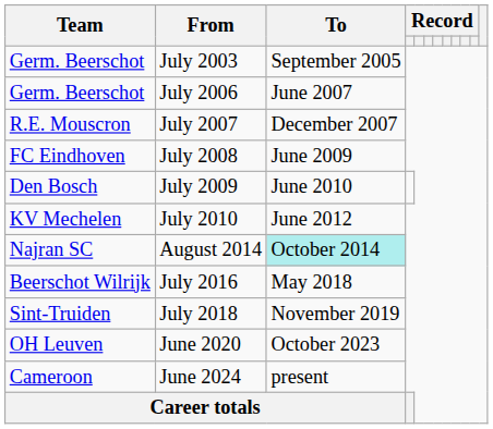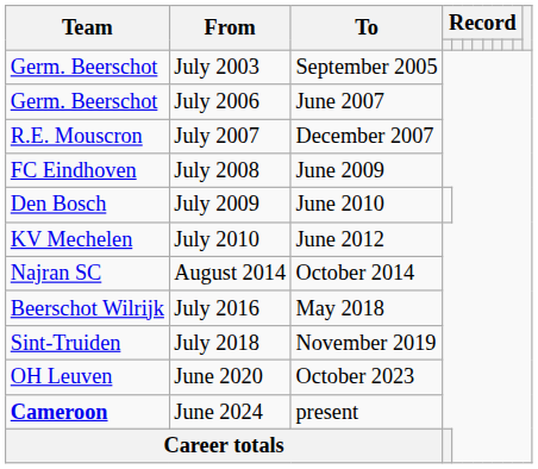August 2014 | To: paleturquoise background -> no background
June 2024 | Team: normal -> bold
